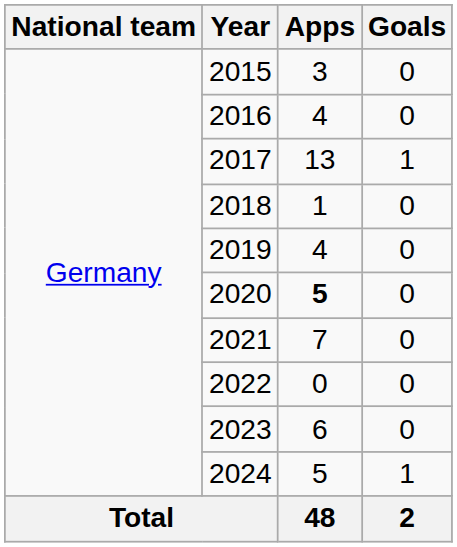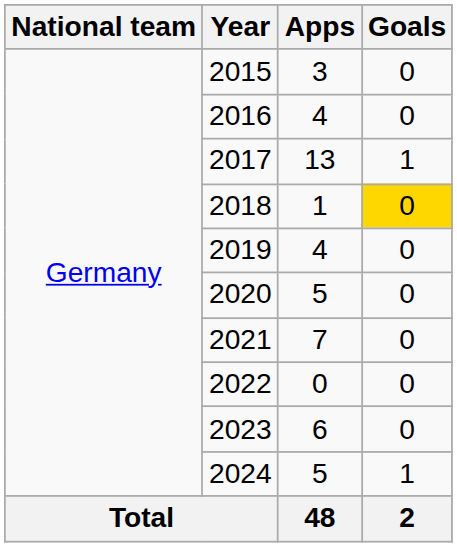2018 | Goals: no background -> gold background
2020 | Apps: bold -> normal
